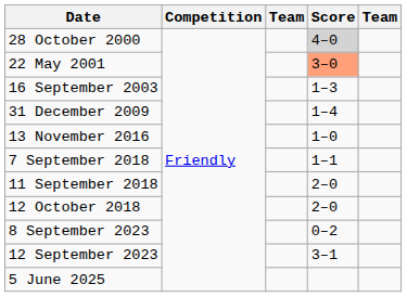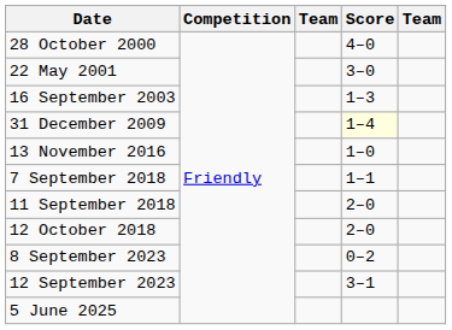28 October 2000 | Score: lightgrey background -> no background
22 May 2001 | Score: lightsalmon background -> no background
31 December 2009 | Score: no background -> lightyellow background
